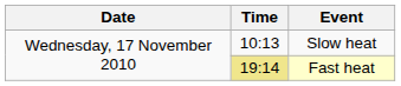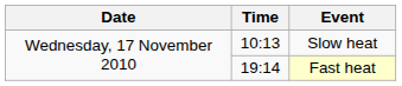Fast heat | Time: khaki background -> no background
